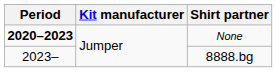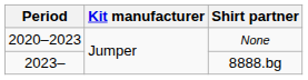None | Period: bold -> normal
